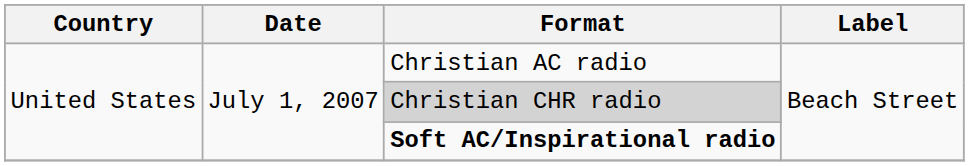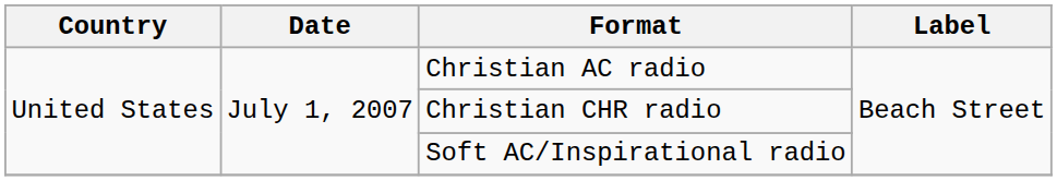Christian CHR radio | Format: lightgrey background -> no background
Soft AC/Inspirational radio | Format: bold -> normal
